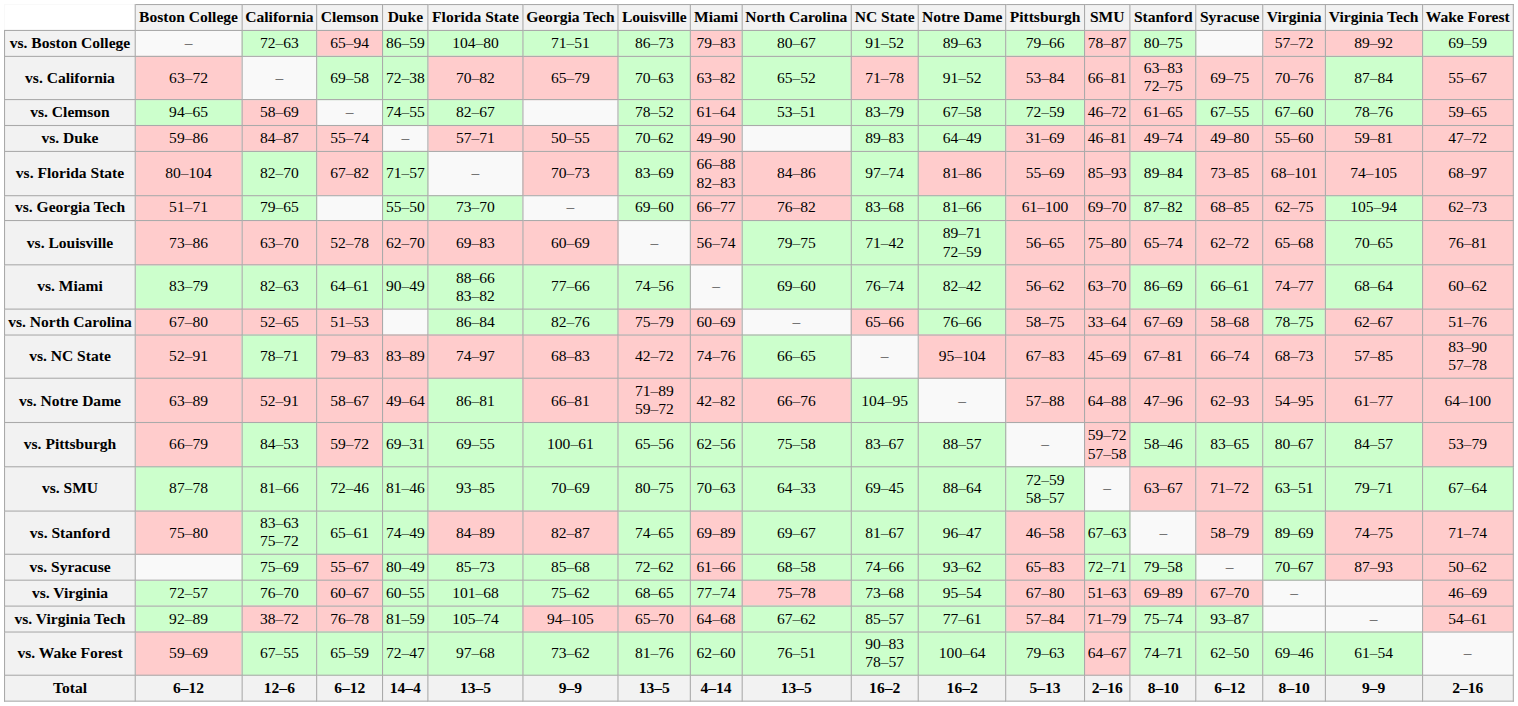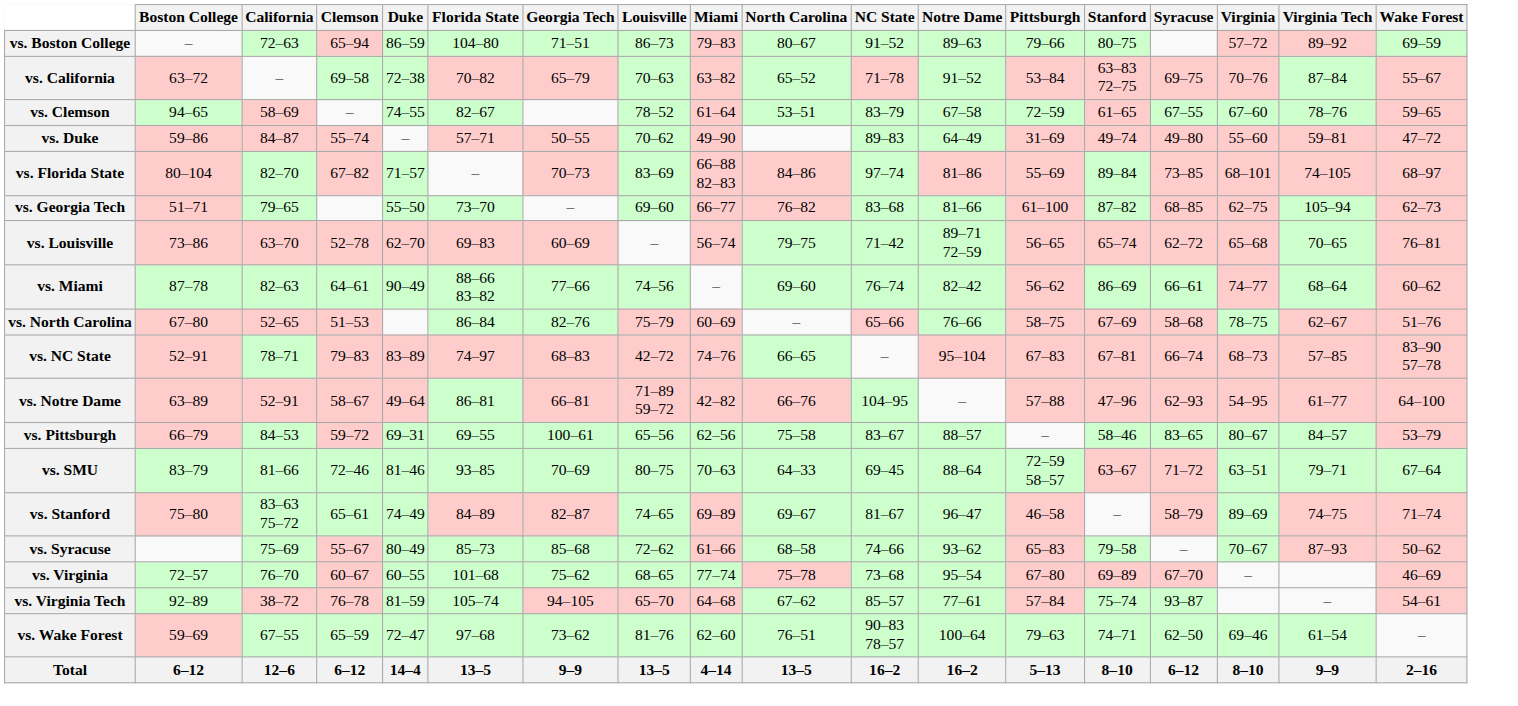- column: SMU | 78–87 | 66–81 | 46–72 | 46–81 | 85–93 | 69–70 | 75–80 | 63–70 | 33–64 | 45–69 | 64–88 | 59–72 57–58 | – | 67–63 | 72–71 | 51–63 | 71–79 | 64–67 | 2–16
vs. Miami | Boston College: 83–79 -> 87–78
vs. SMU | Boston College: 87–78 -> 83–79
